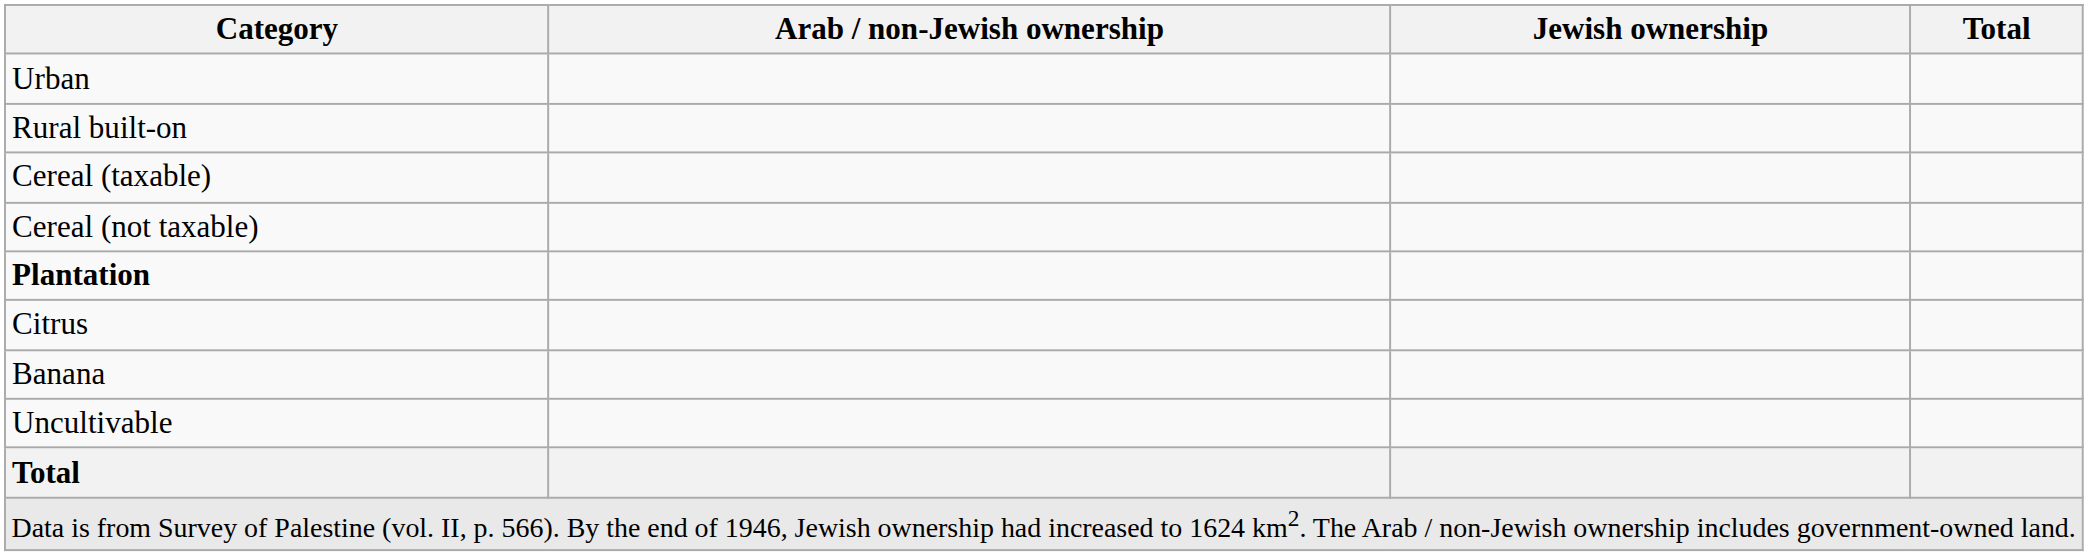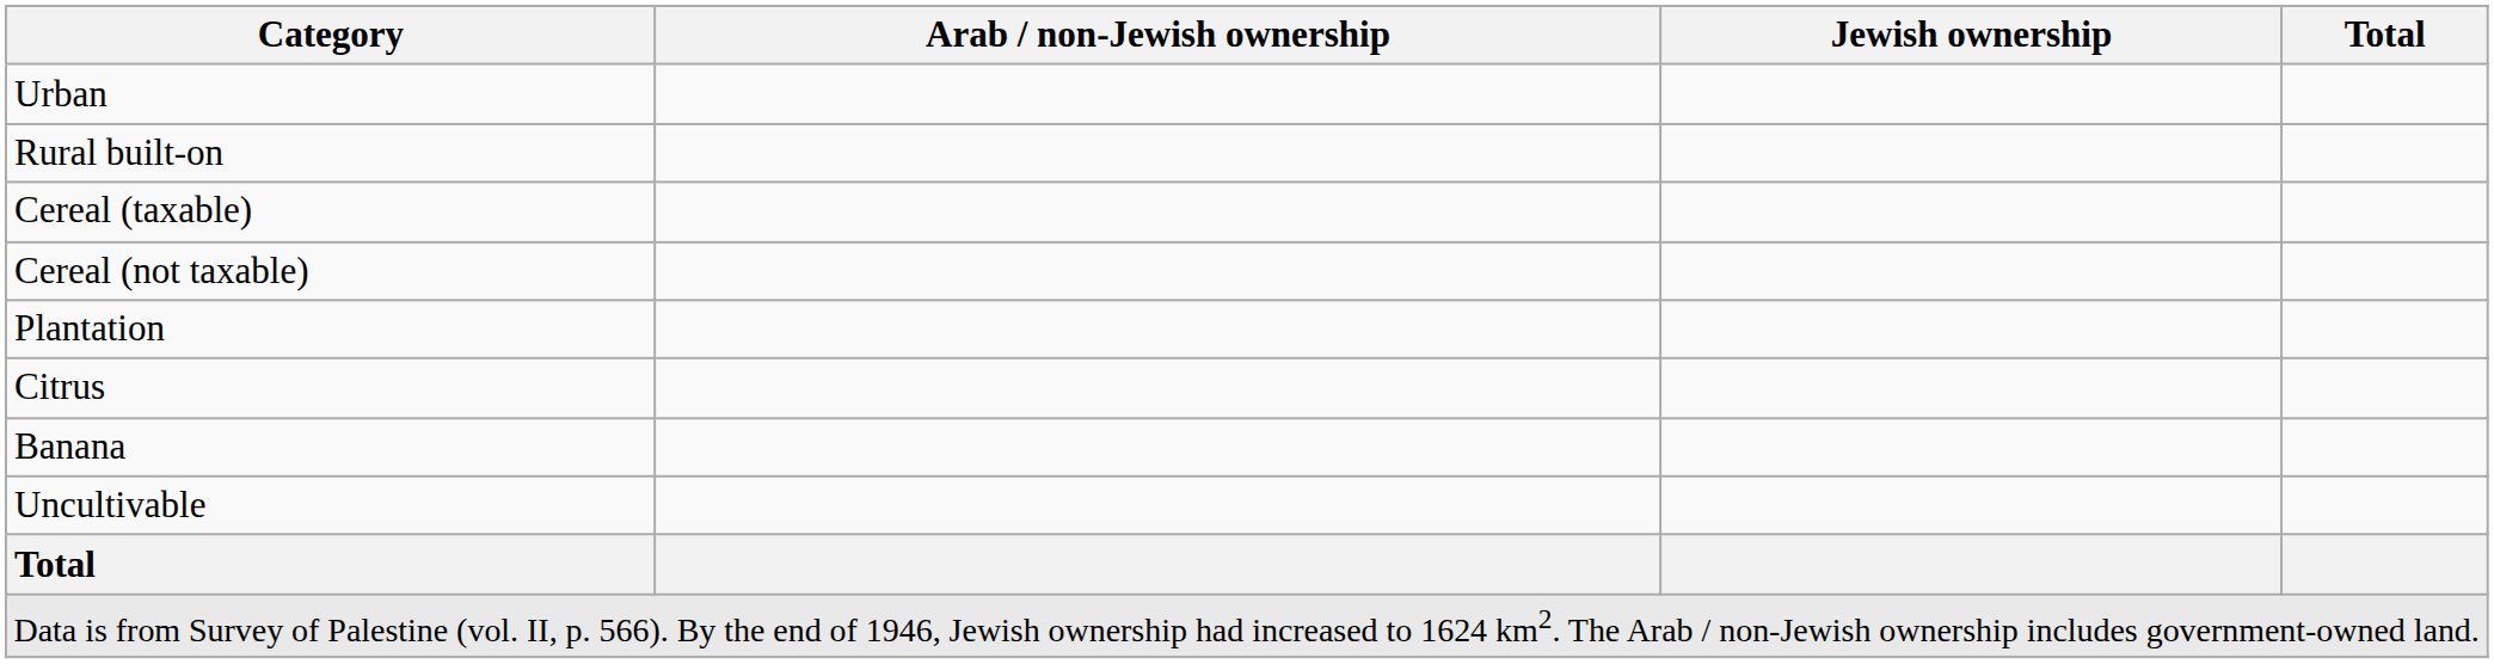Plantation | Category: bold -> normal
